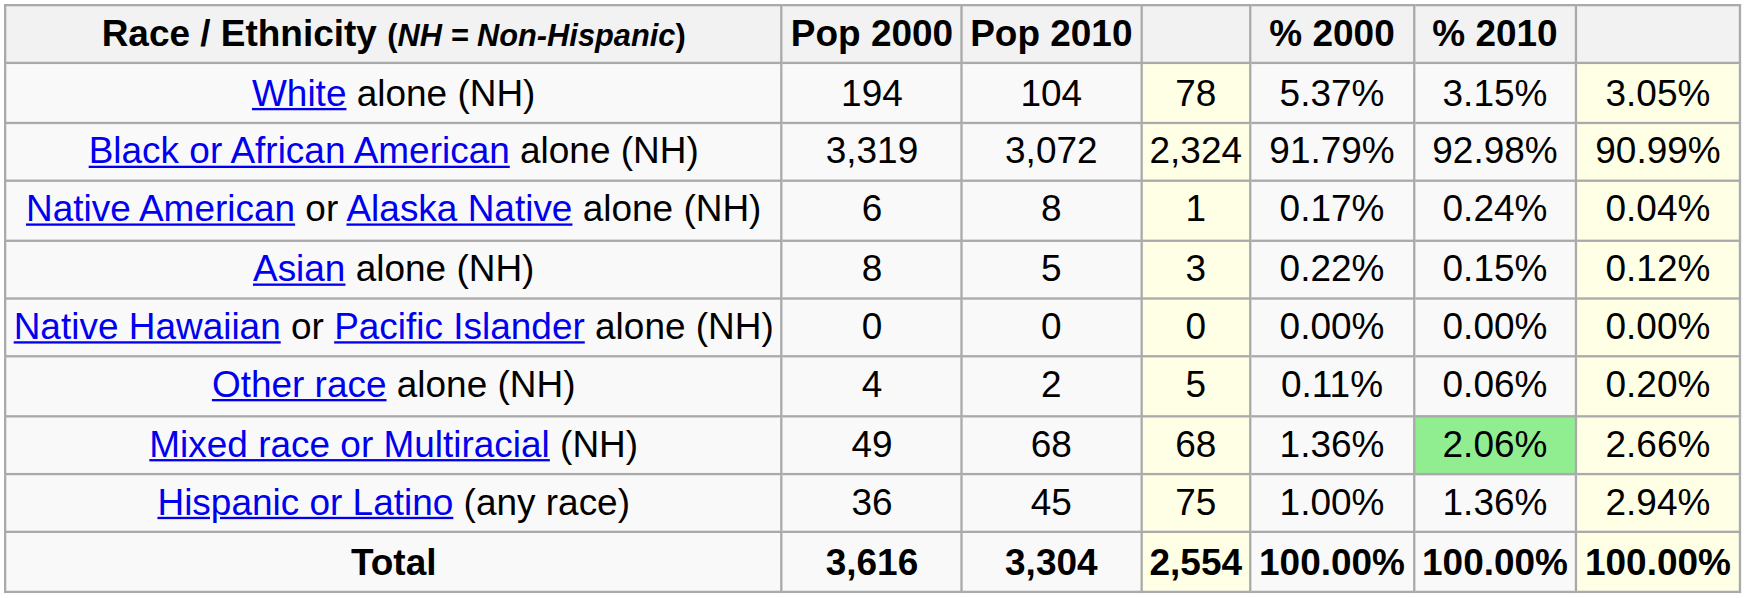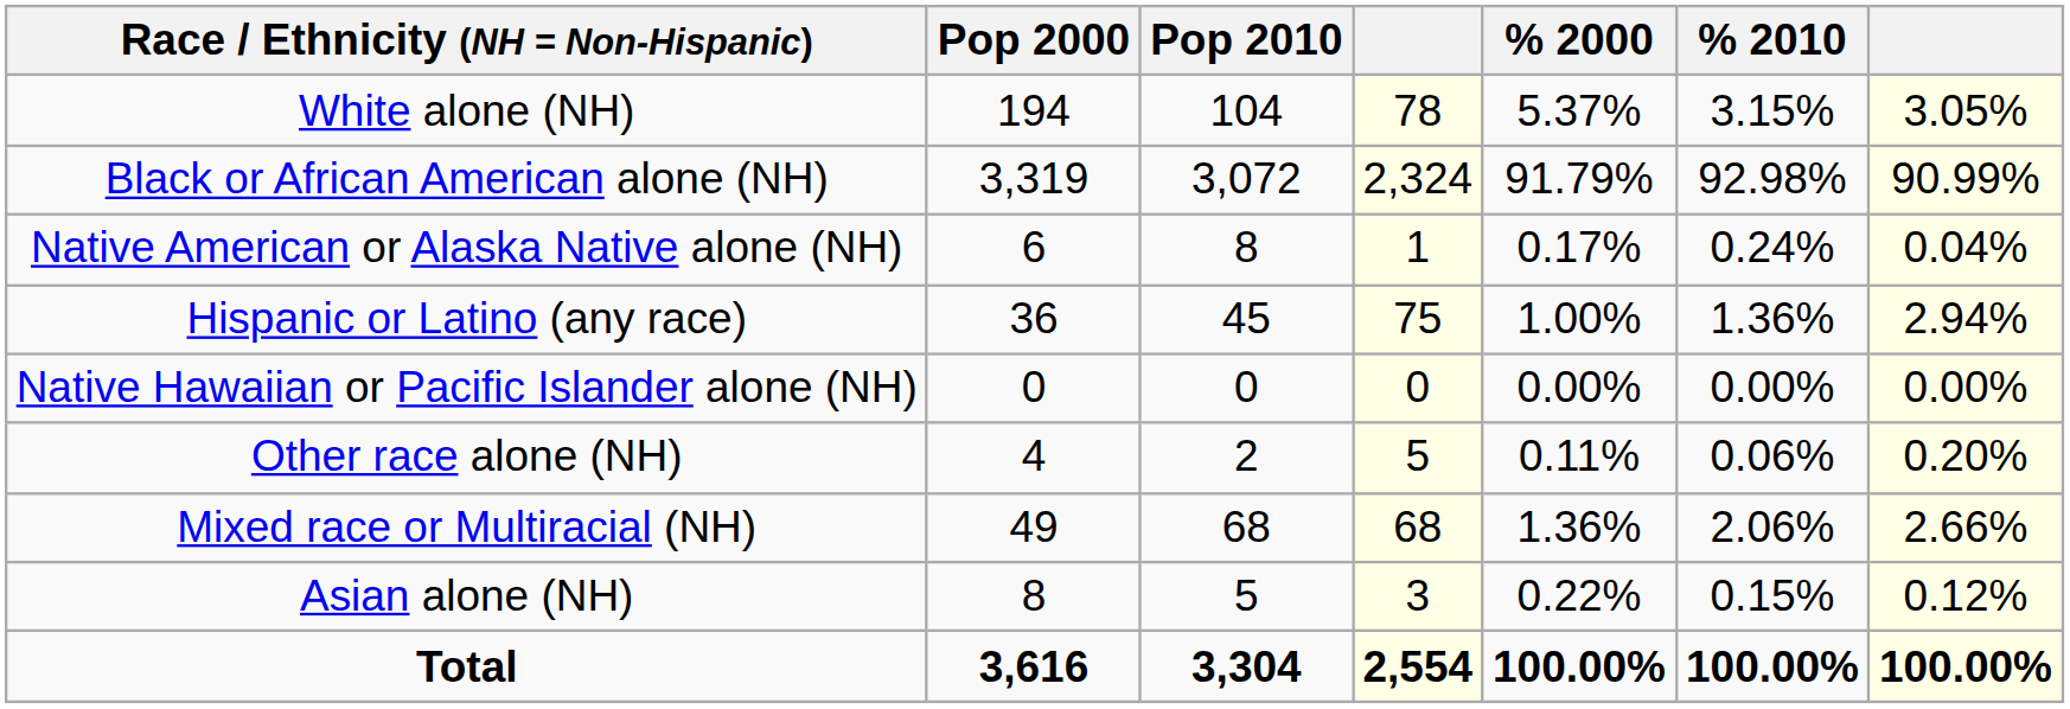rows swapped: Asian alone (NH) <-> Hispanic or Latino (any race)
Mixed race or Multiracial (NH) | % 2010: lightgreen background -> no background
